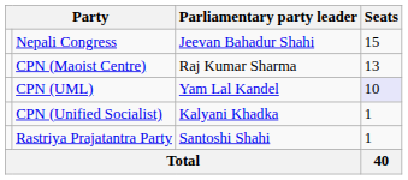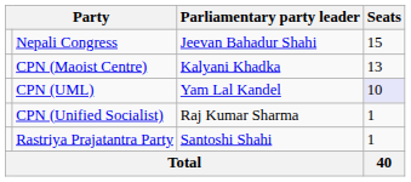CPN (Maoist Centre) | Parliamentary party leader: Raj Kumar Sharma -> Kalyani Khadka
CPN (Unified Socialist) | Parliamentary party leader: Kalyani Khadka -> Raj Kumar Sharma
